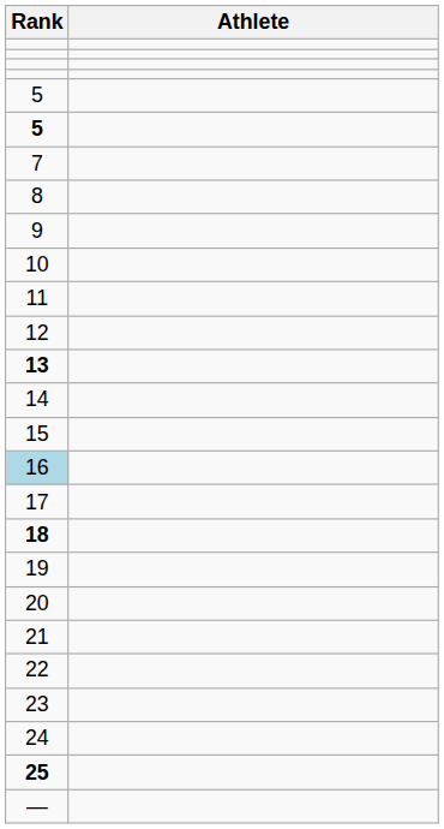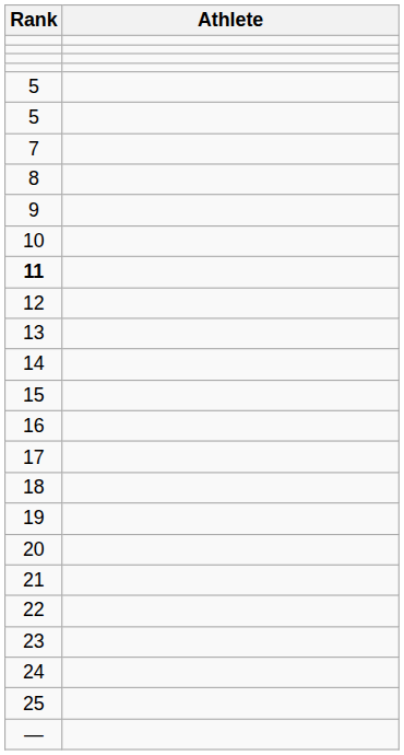row 7 | Rank: bold -> normal
row 12 | Rank: normal -> bold
row 14 | Rank: bold -> normal
row 17 | Rank: lightblue background -> no background
row 19 | Rank: bold -> normal
row 26 | Rank: bold -> normal
